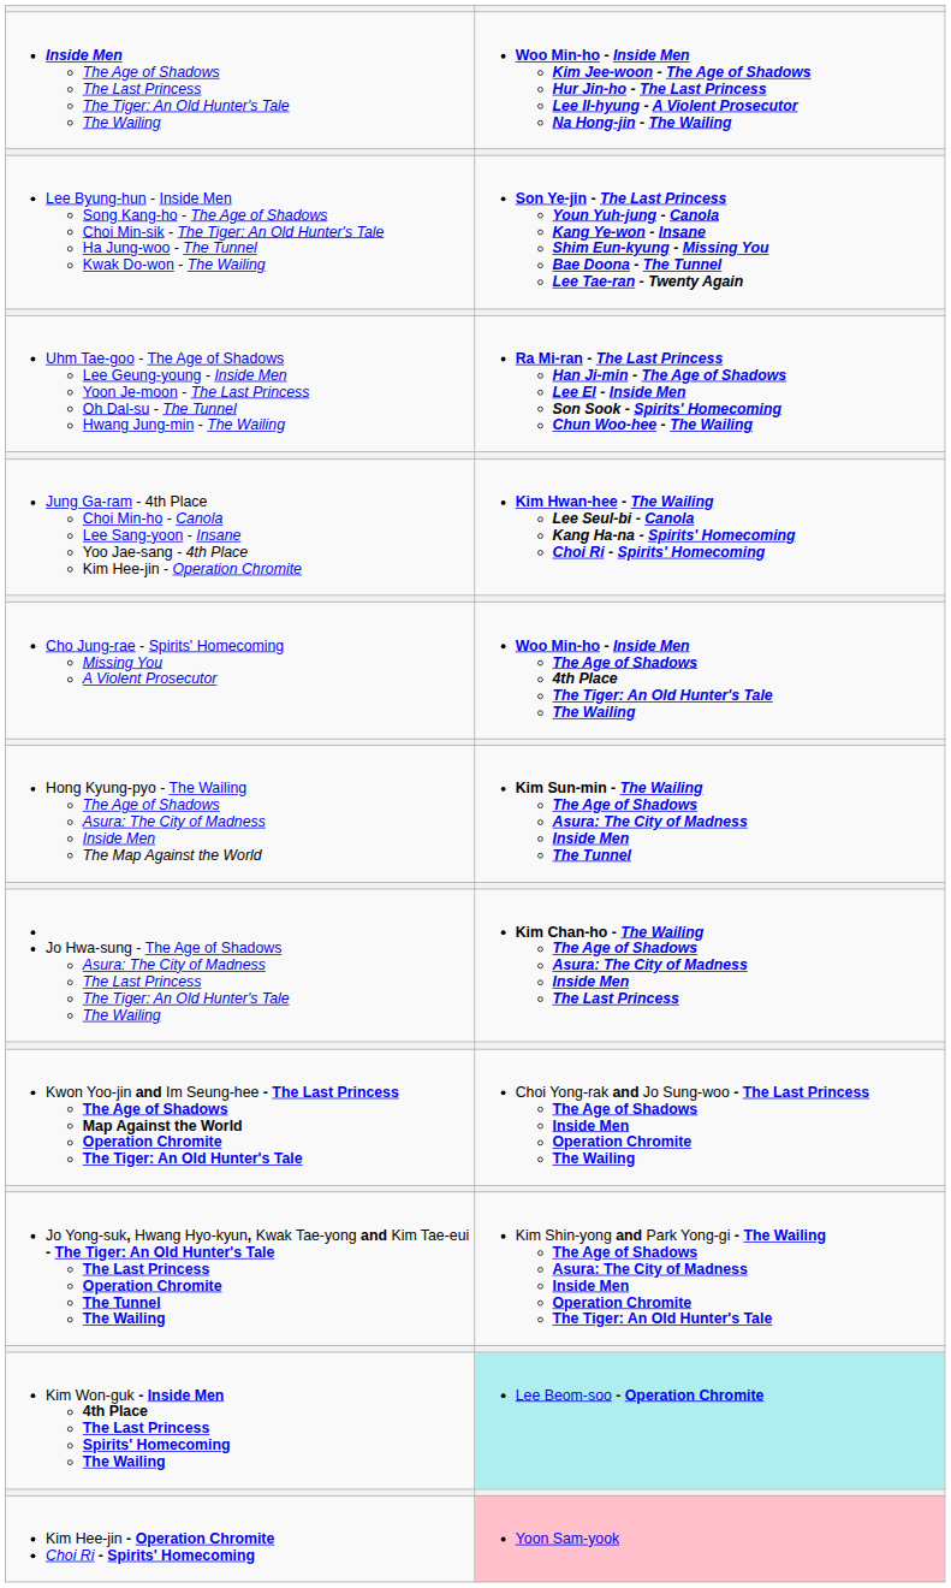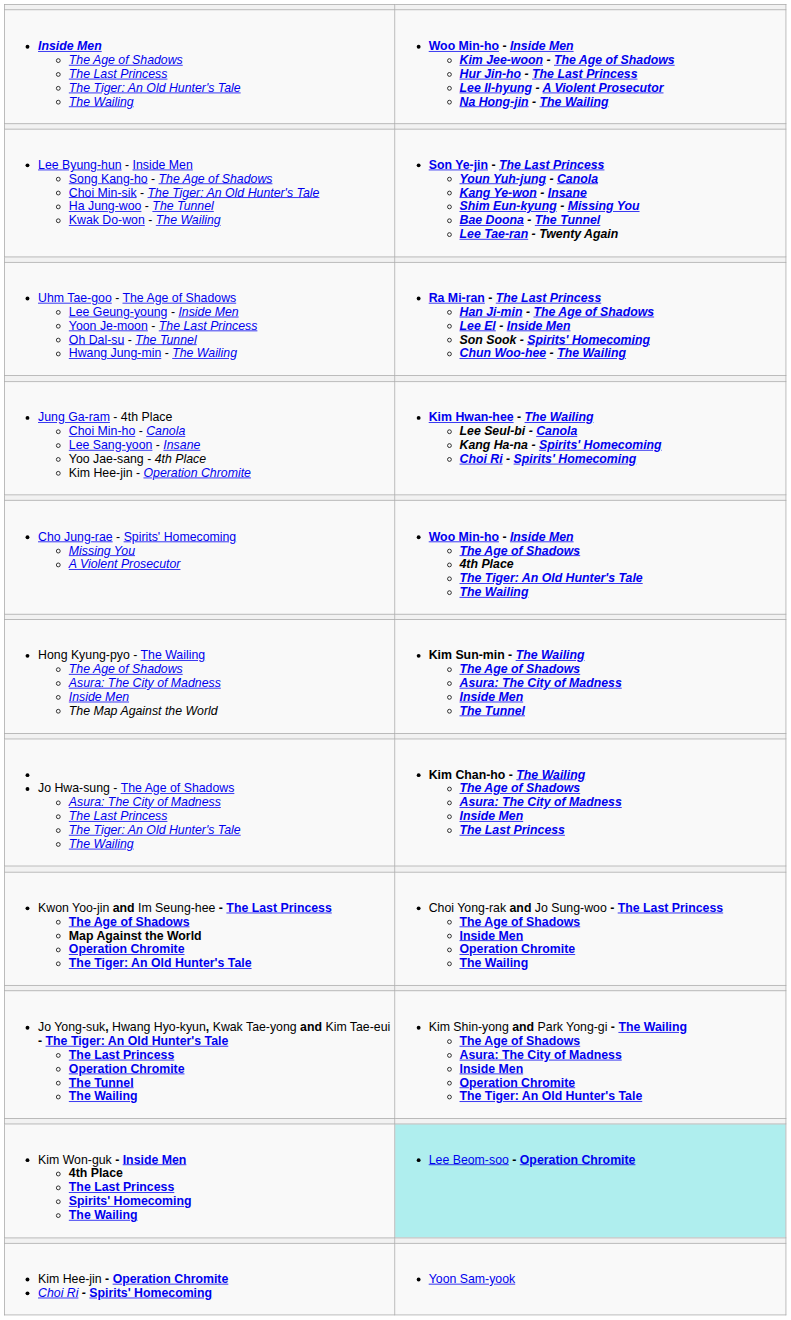row 22 | column 2: pink background -> no background
